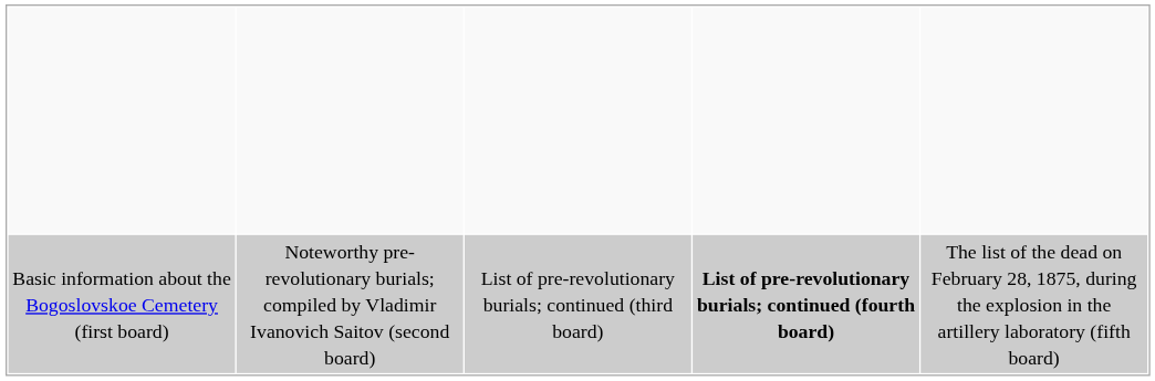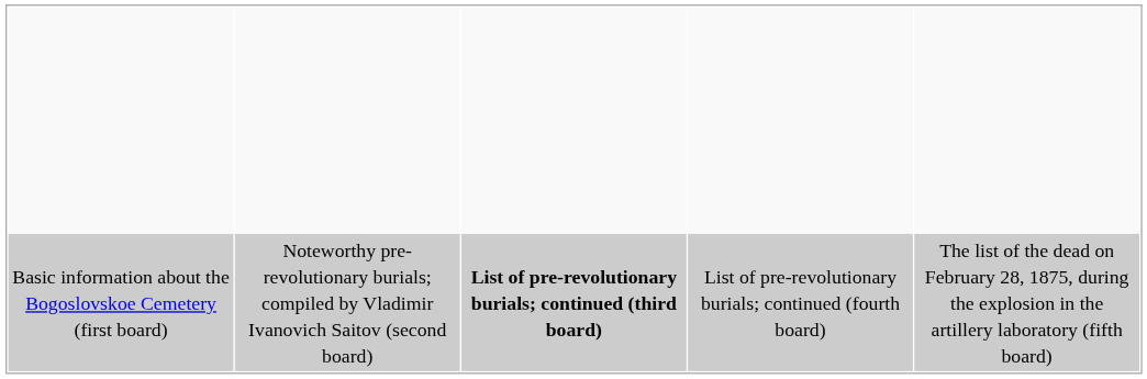row 1 | column 3: normal -> bold
row 1 | column 4: bold -> normal
